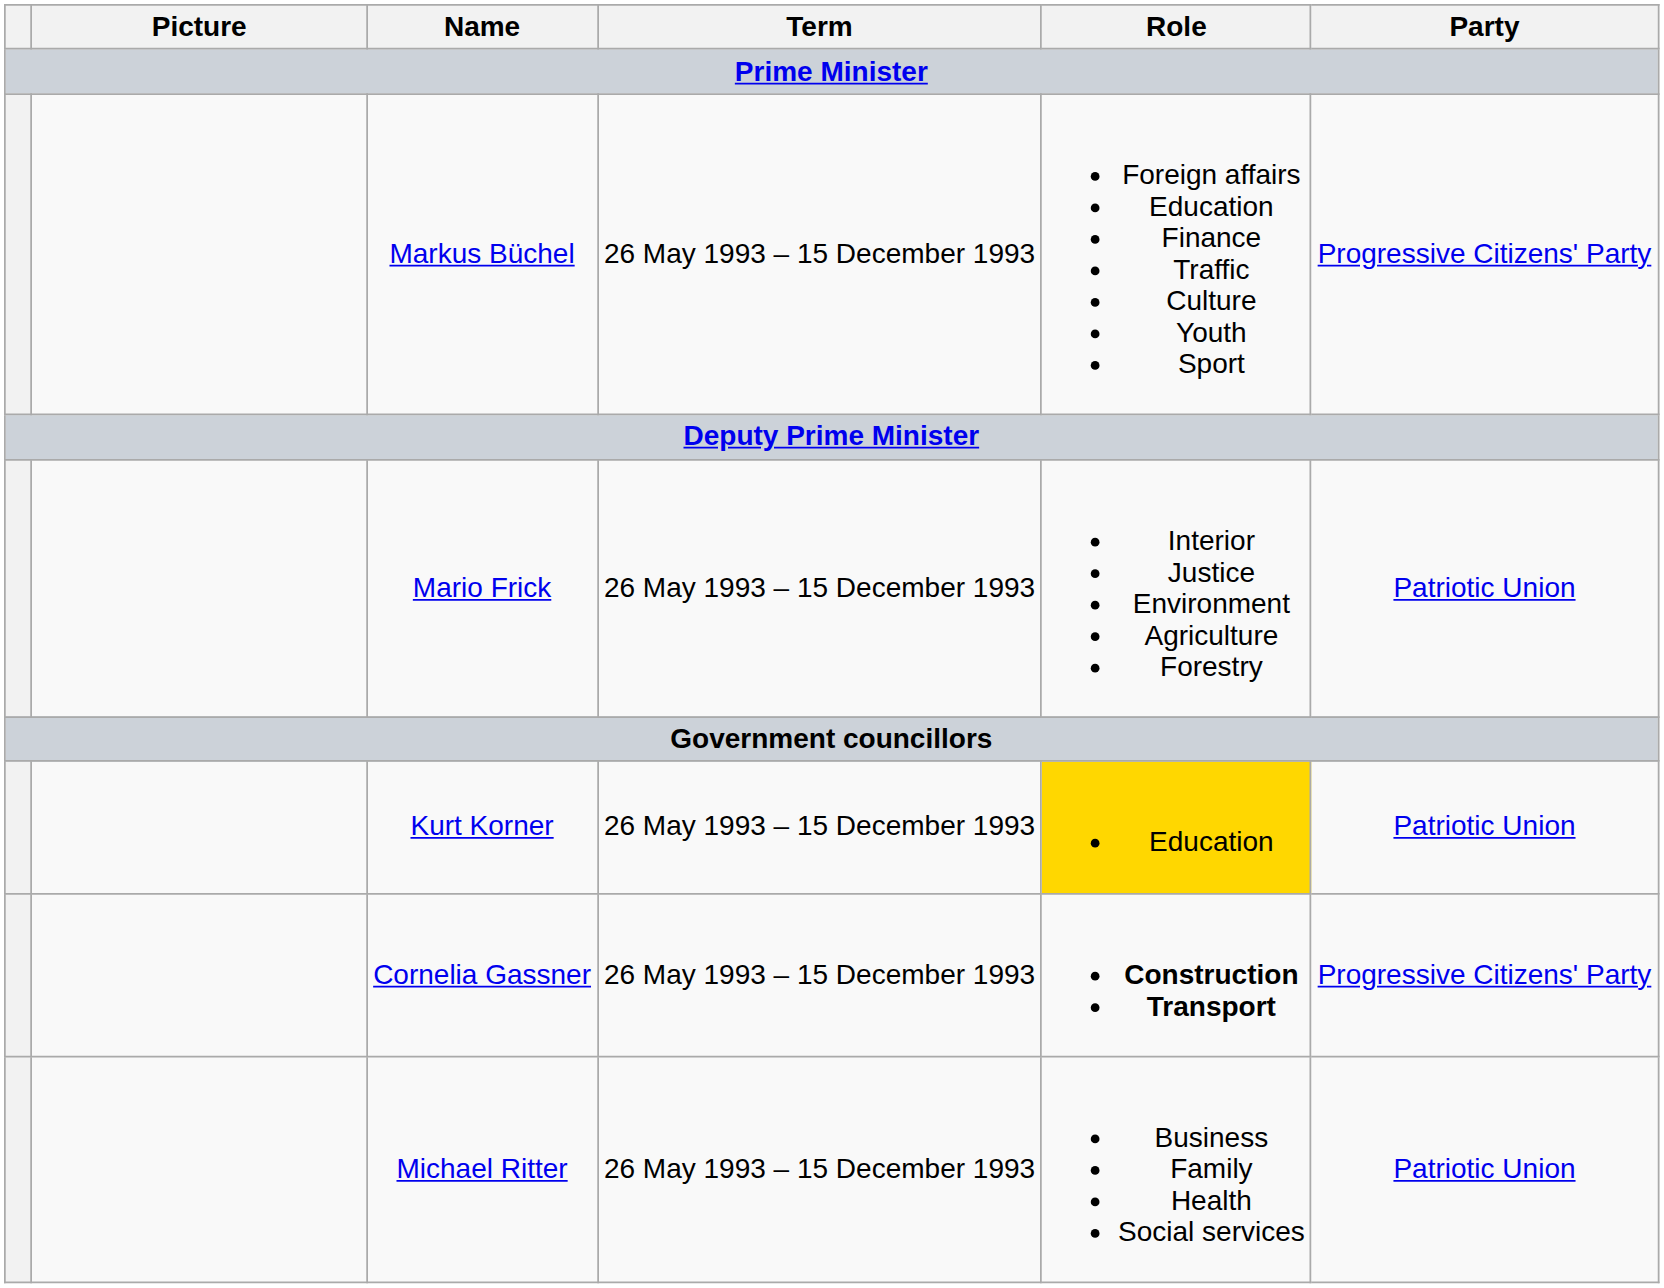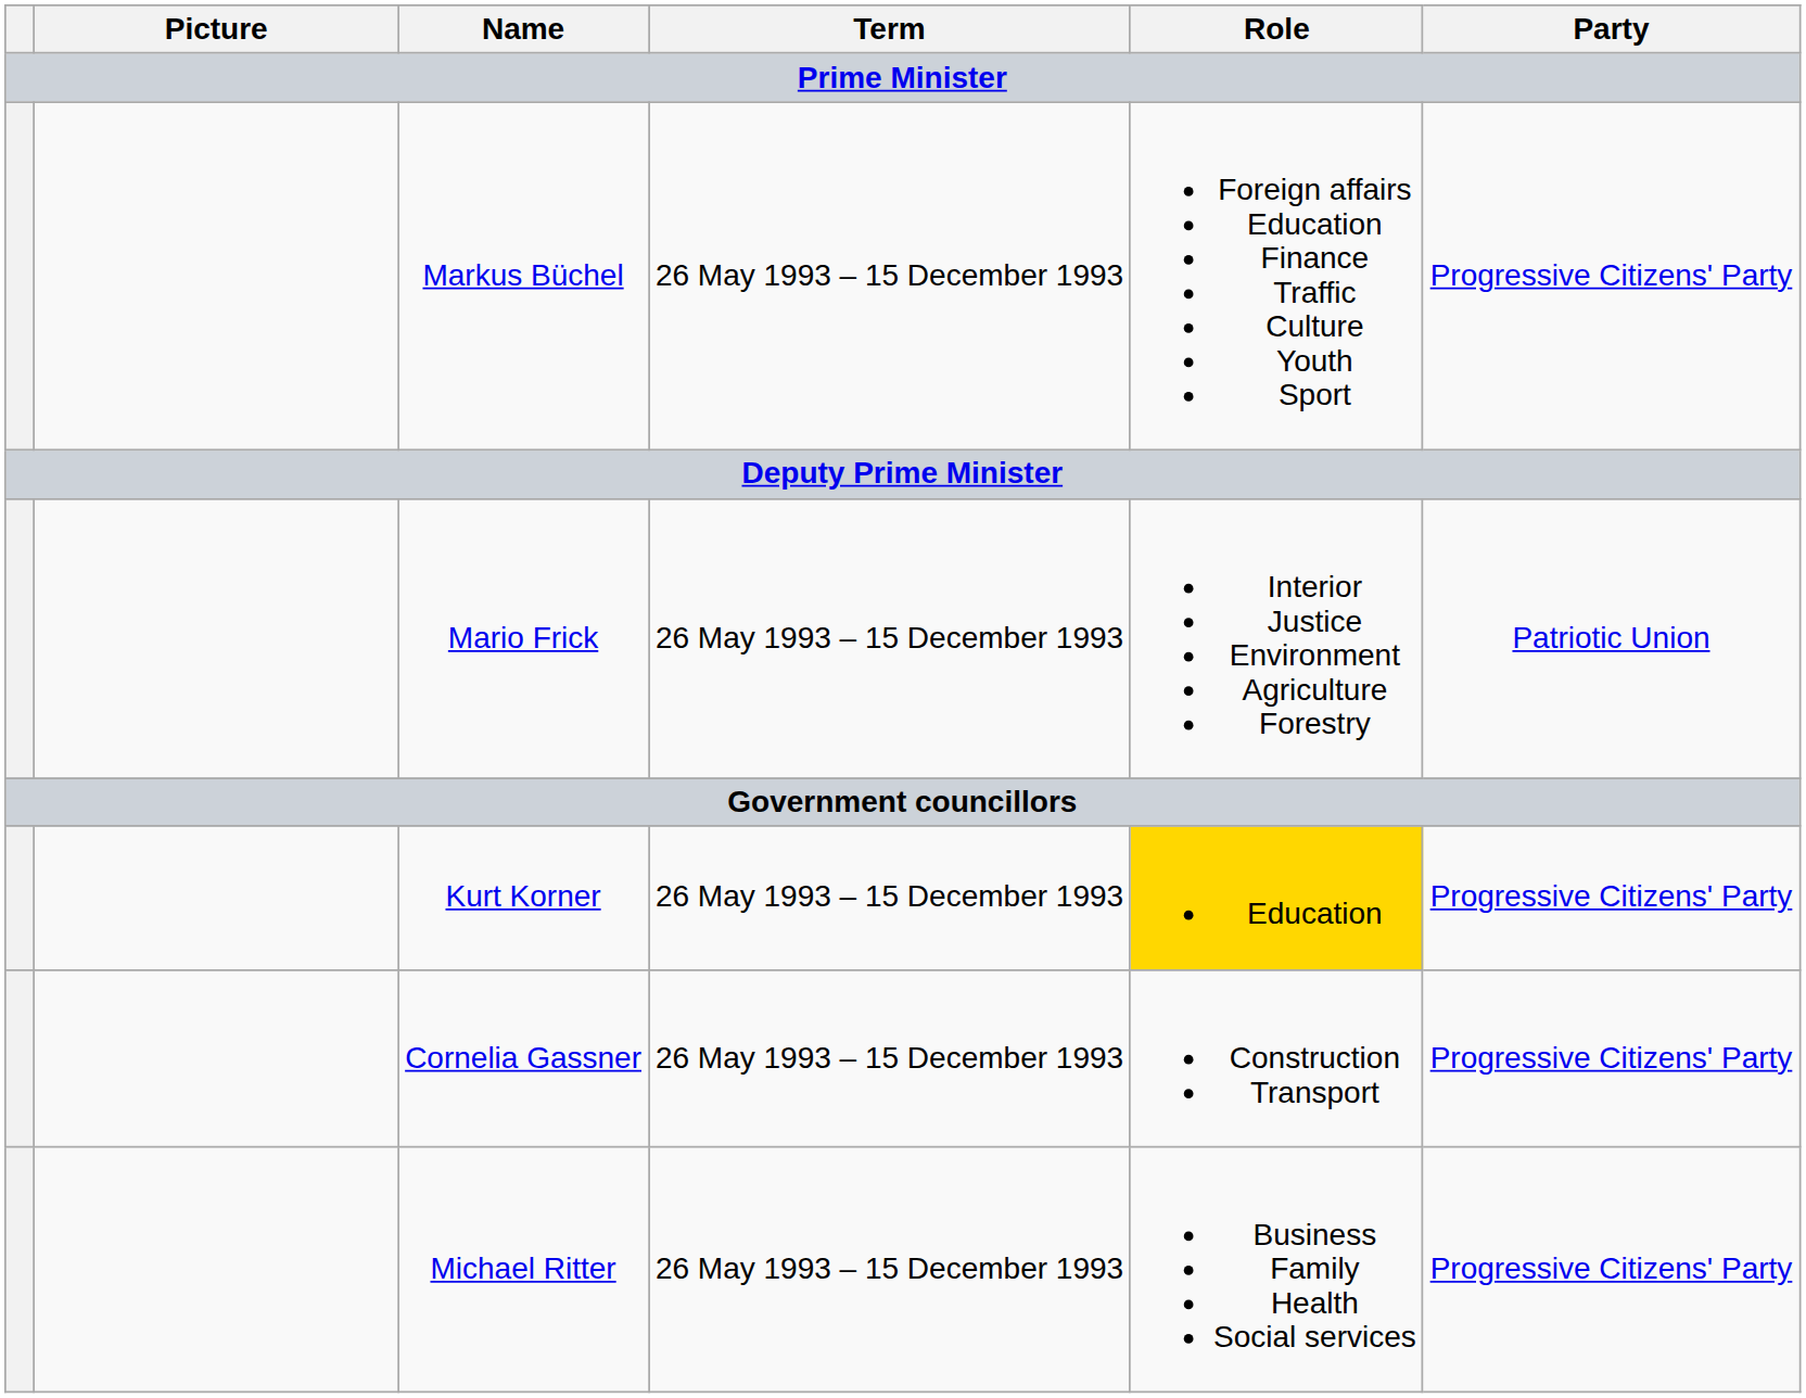Kurt Korner | Party: Patriotic Union -> Progressive Citizens' Party
Cornelia Gassner | Role: bold -> normal
Michael Ritter | Party: Patriotic Union -> Progressive Citizens' Party
